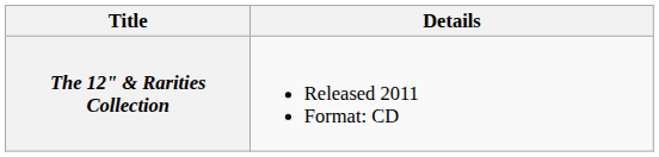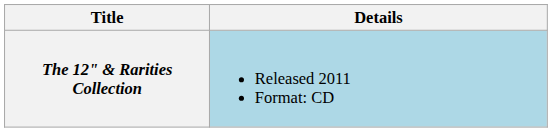The 12" & Rarities Collection | Details: no background -> lightblue background
